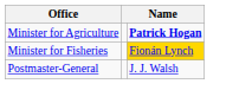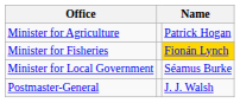Minister for Agriculture | column 3: bold -> normal
+ row: Minister for Local Government | Séamus Burke
